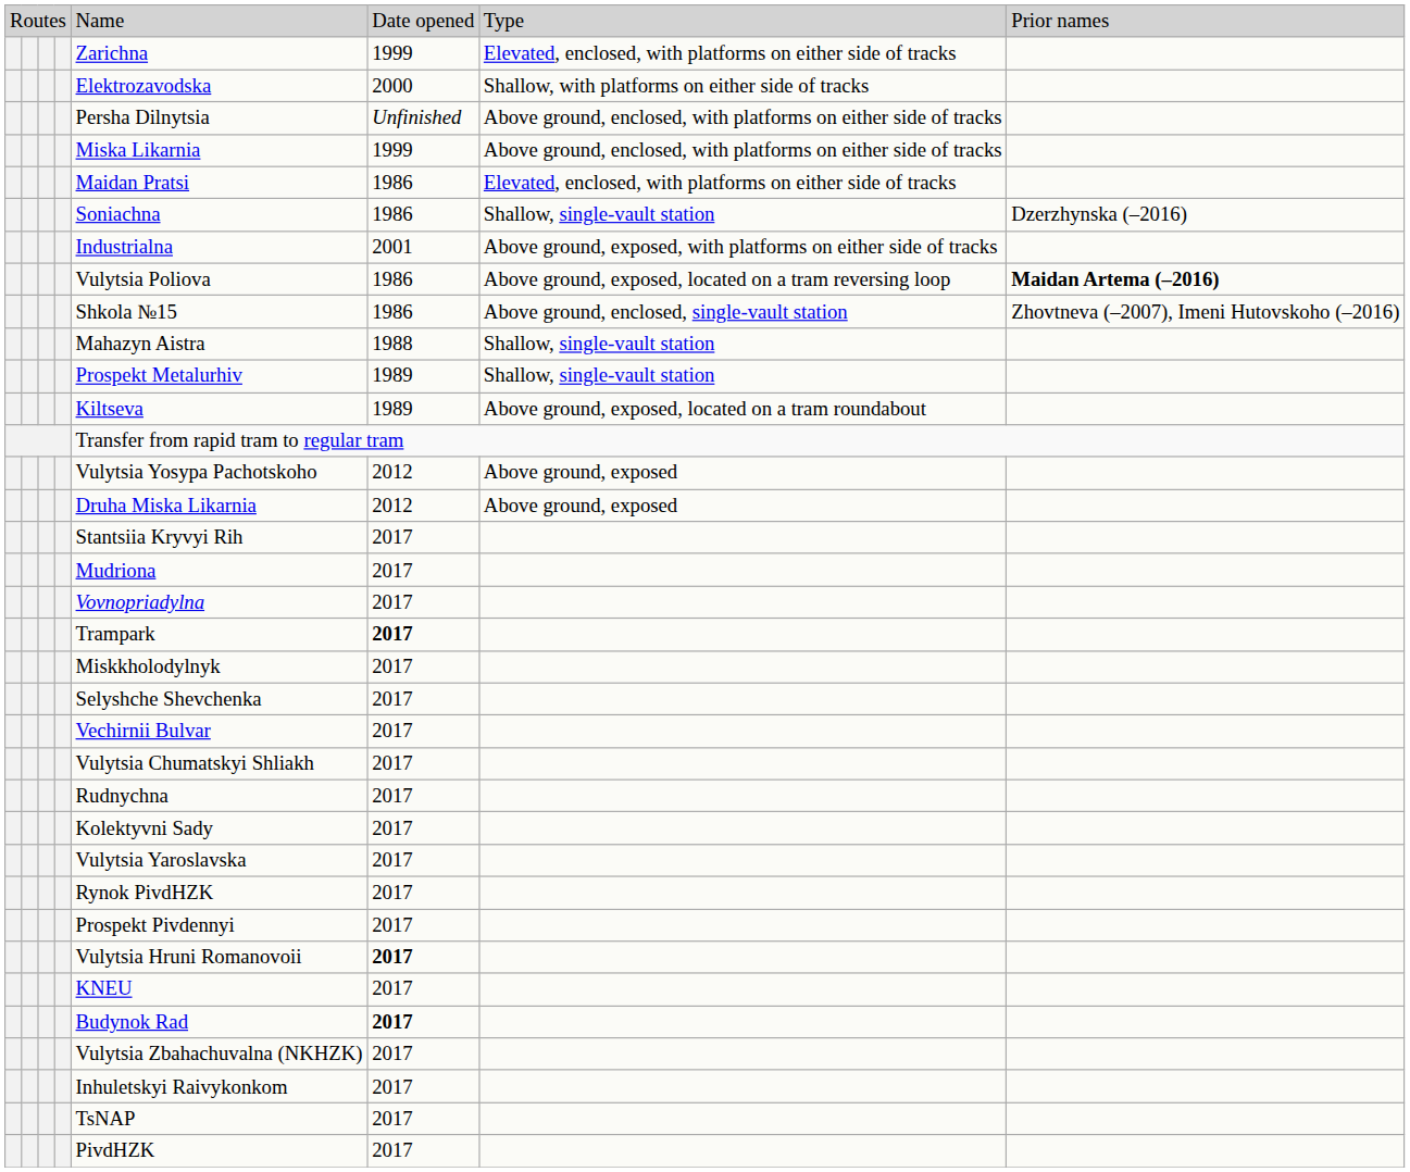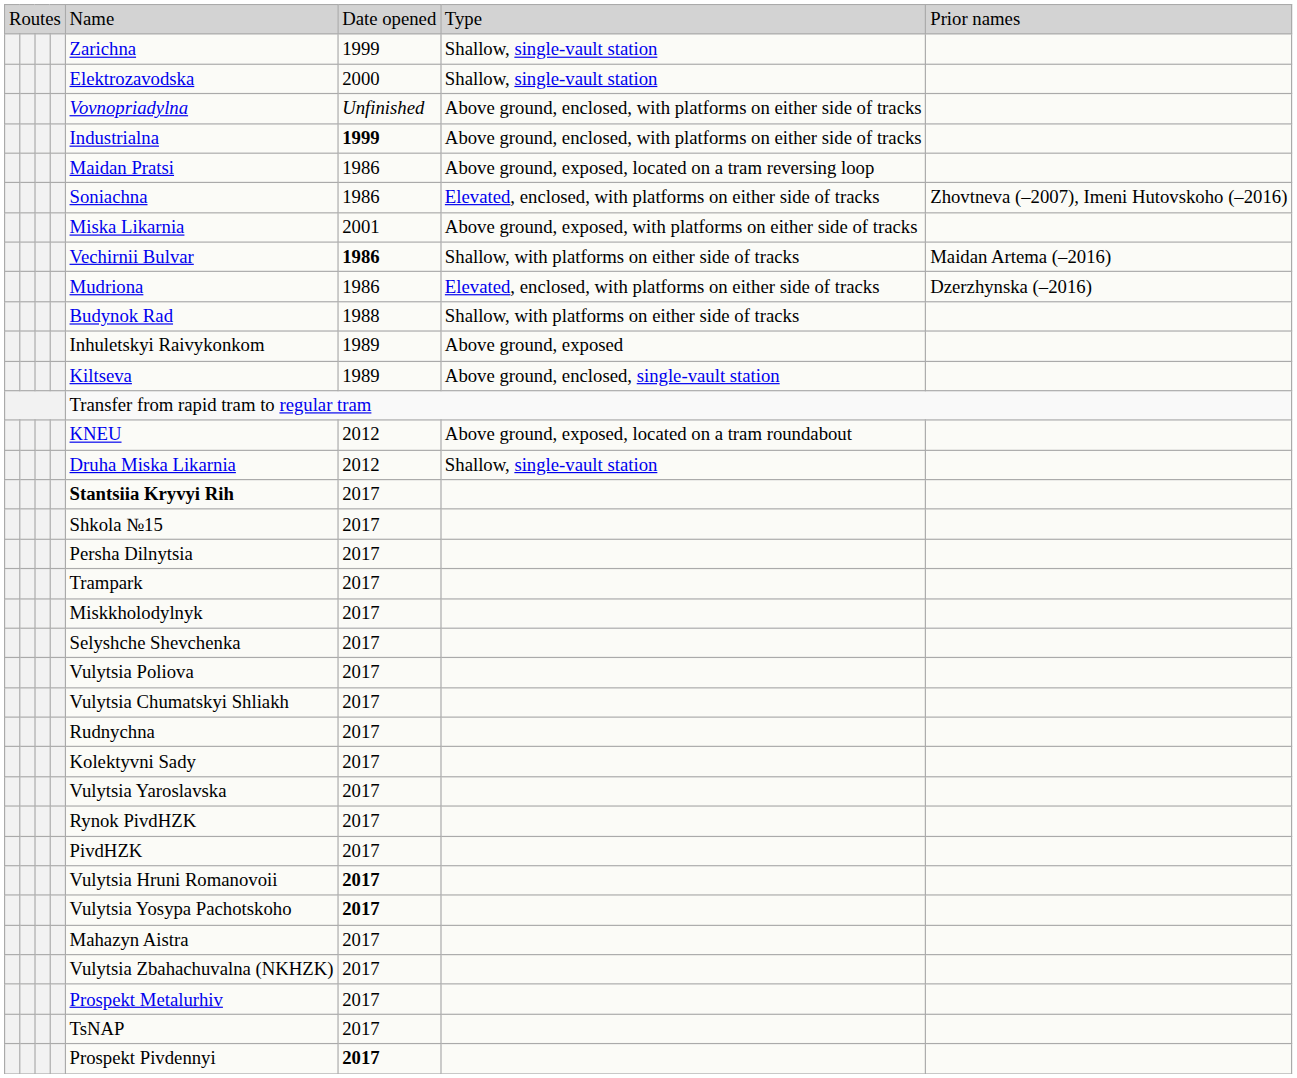row 2 | column 7: Elevated, enclosed, with platforms on either side of tracks -> Shallow, single-vault station
row 3 | column 7: Shallow, with platforms on either side of tracks -> Shallow, single-vault station
row 4 | column 5: Persha Dilnytsia -> Vovnopriadylna
row 5 | column 5: Miska Likarnia -> Industrialna
row 5 | column 6: normal -> bold
row 6 | column 7: Elevated, enclosed, with platforms on either side of tracks -> Above ground, exposed, located on a tram reversing loop
row 7 | column 7: Shallow, single-vault station -> Elevated, enclosed, with platforms on either side of tracks
row 7 | column 8: Dzerzhynska (–2016) -> Zhovtneva (–2007), Imeni Hutovskoho (–2016)
row 8 | column 5: Industrialna -> Miska Likarnia
row 9 | column 5: Vulytsia Poliova -> Vechirnii Bulvar
row 9 | column 6: normal -> bold
row 9 | column 7: Above ground, exposed, located on a tram reversing loop -> Shallow, with platforms on either side of tracks
row 9 | column 8: bold -> normal
row 10 | column 5: Shkola №15 -> Mudriona
row 10 | column 7: Above ground, enclosed, single-vault station -> Elevated, enclosed, with platforms on either side of tracks
row 10 | column 8: Zhovtneva (–2007), Imeni Hutovskoho (–2016) -> Dzerzhynska (–2016)
row 11 | column 5: Mahazyn Aistra -> Budynok Rad
row 11 | column 7: Shallow, single-vault station -> Shallow, with platforms on either side of tracks
row 12 | column 5: Prospekt Metalurhiv -> Inhuletskyi Raivykonkom
row 12 | column 7: Shallow, single-vault station -> Above ground, exposed
row 13 | column 7: Above ground, exposed, located on a tram roundabout -> Above ground, enclosed, single-vault station
row 15 | column 5: Vulytsia Yosypa Pachotskoho -> KNEU
row 15 | column 7: Above ground, exposed -> Above ground, exposed, located on a tram roundabout
row 16 | column 7: Above ground, exposed -> Shallow, single-vault station
row 17 | column 5: normal -> bold
row 18 | column 5: Mudriona -> Shkola №15
row 19 | column 5: Vovnopriadylna -> Persha Dilnytsia
row 20 | column 6: bold -> normal
row 23 | column 5: Vechirnii Bulvar -> Vulytsia Poliova
row 29 | column 5: Prospekt Pivdennyi -> PivdHZK
row 31 | column 5: KNEU -> Vulytsia Yosypa Pachotskoho
row 31 | column 6: normal -> bold
row 32 | column 5: Budynok Rad -> Mahazyn Aistra
row 32 | column 6: bold -> normal
row 34 | column 5: Inhuletskyi Raivykonkom -> Prospekt Metalurhiv
row 36 | column 5: PivdHZK -> Prospekt Pivdennyi
row 36 | column 6: normal -> bold
